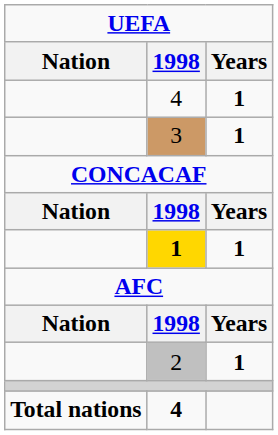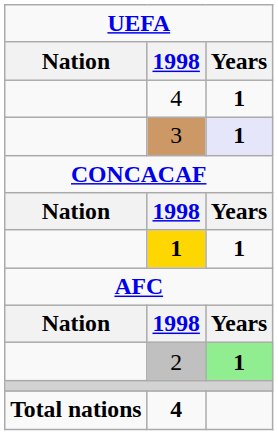3 | Years: no background -> lavender background
2 | Years: no background -> lightgreen background
